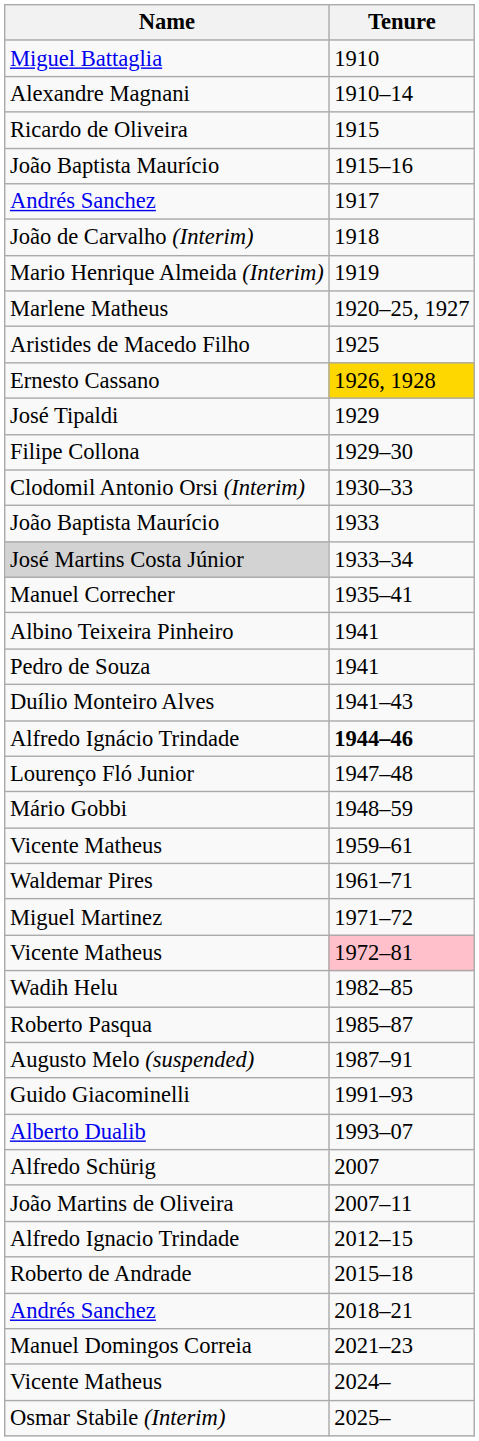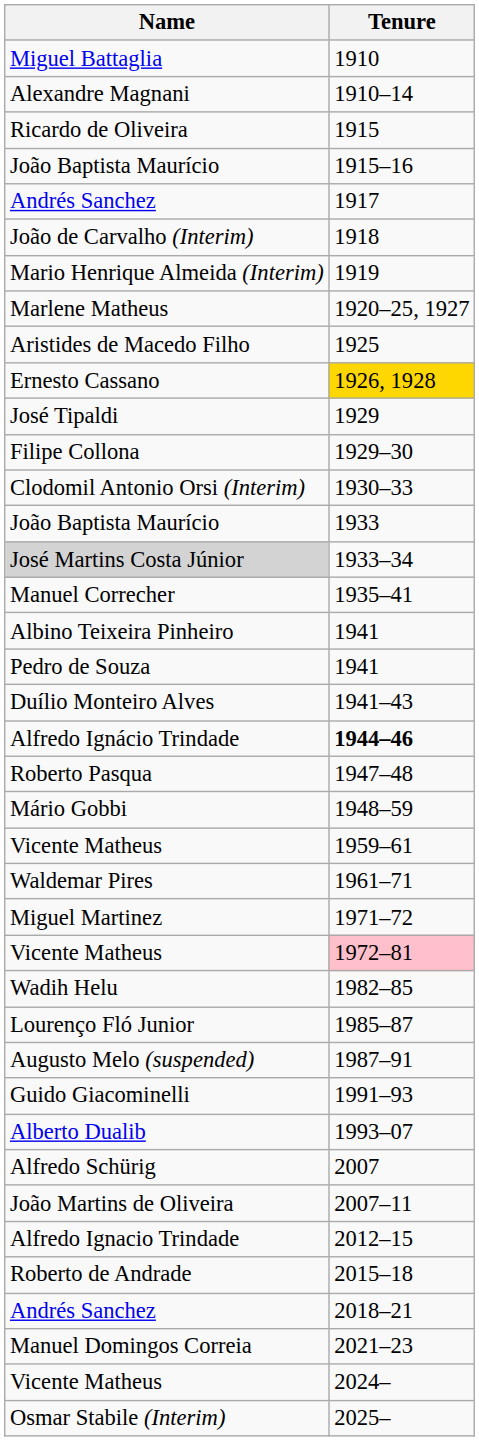row 22 | Name: Lourenço Fló Junior -> Roberto Pasqua
row 29 | Name: Roberto Pasqua -> Lourenço Fló Junior
